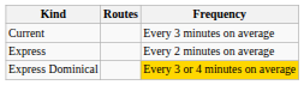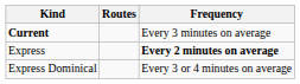row 2 | Kind: normal -> bold
row 3 | Frequency: normal -> bold
row 4 | Frequency: gold background -> no background
